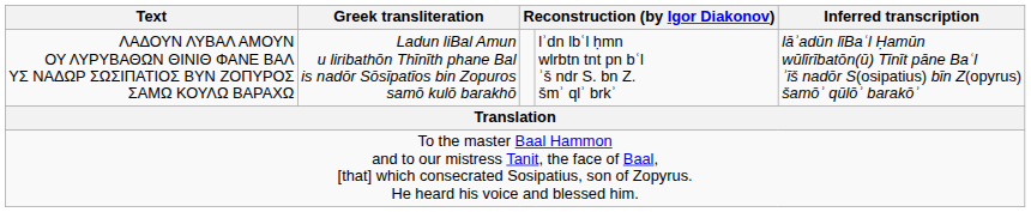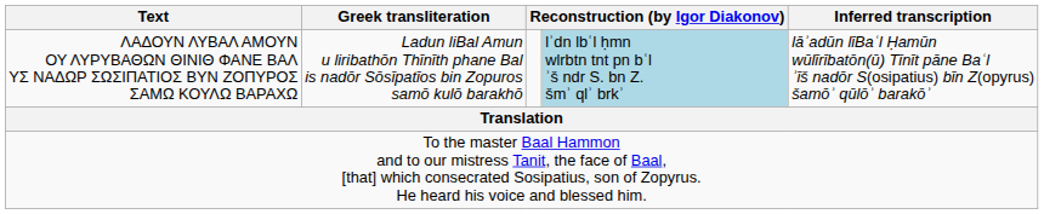row 2 | column 4: no background -> lightblue background
